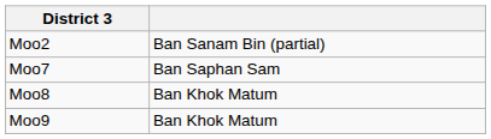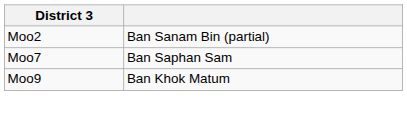- row: Moo8 | Ban Khok Matum
